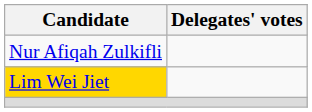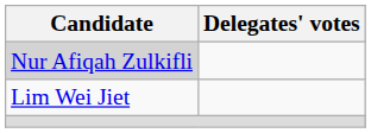Nur Afiqah Zulkifli | Candidate: no background -> lightgrey background
Lim Wei Jiet | Candidate: gold background -> no background
